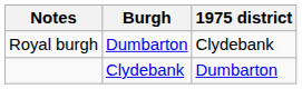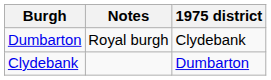columns swapped: Burgh <-> Notes
